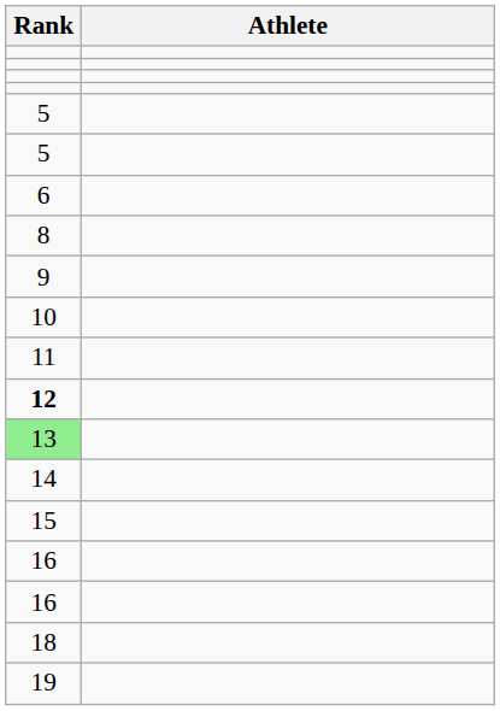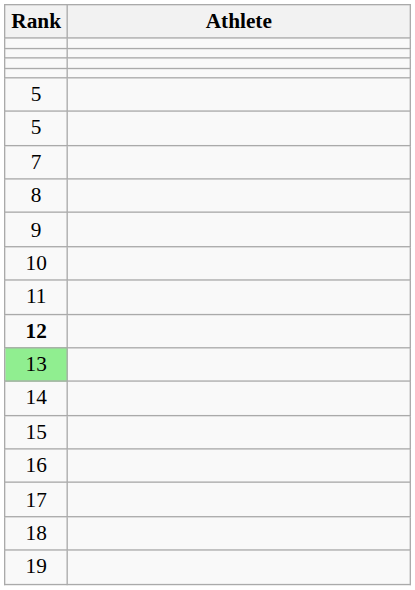row 8 | Rank: 6 -> 7
row 18 | Rank: 16 -> 17
